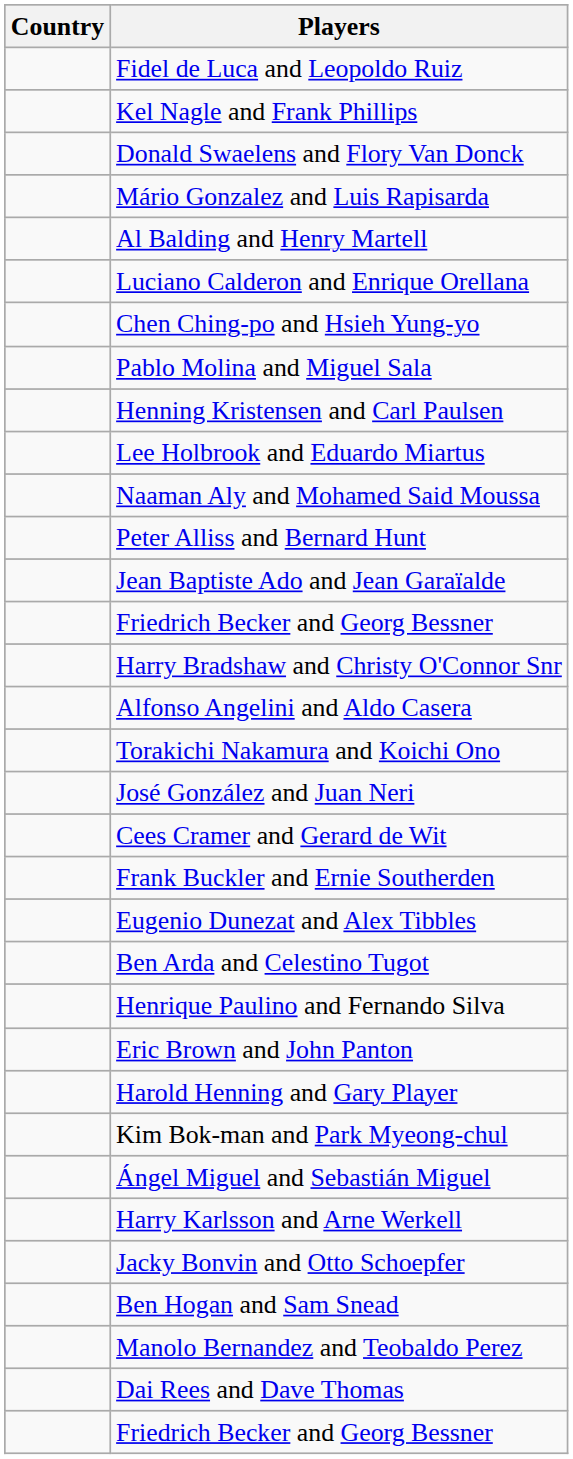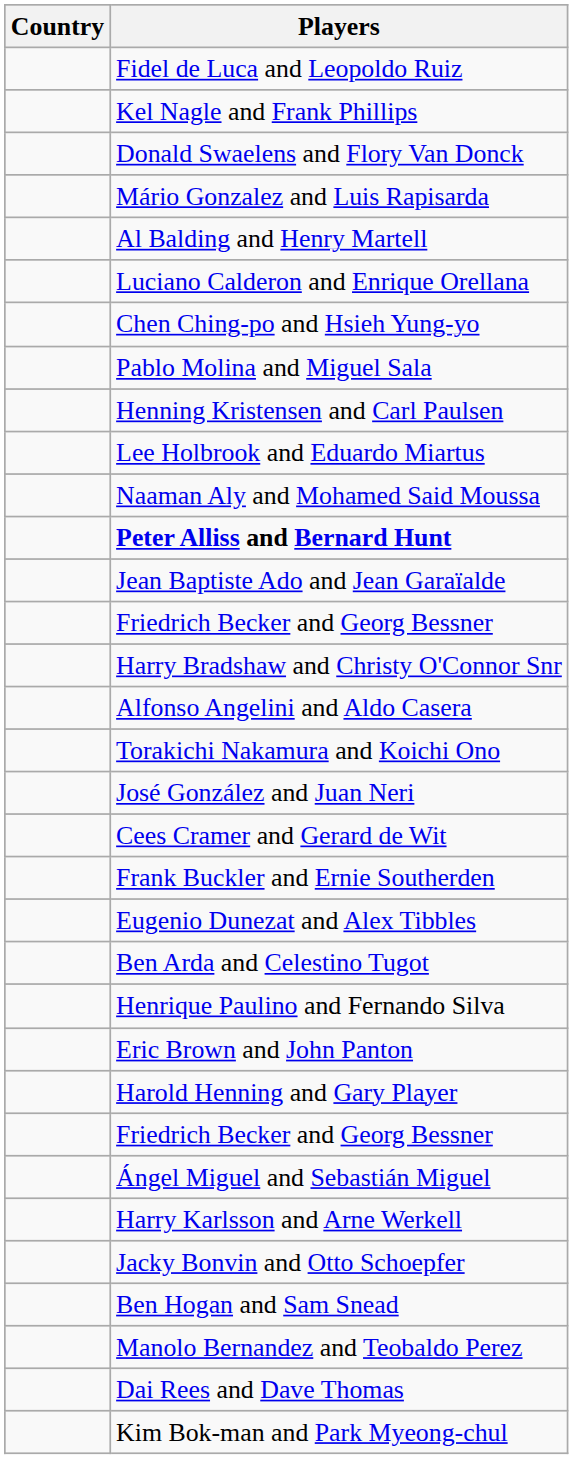row 13 | Players: normal -> bold
row 27 | Players: Kim Bok-man and Park Myeong-chul -> Friedrich Becker and Georg Bessner
row 34 | Players: Friedrich Becker and Georg Bessner -> Kim Bok-man and Park Myeong-chul
